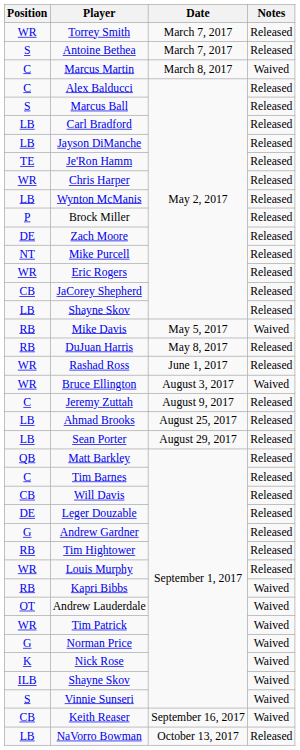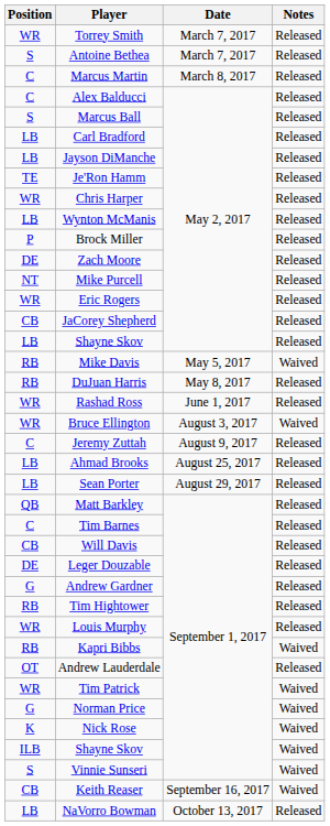Marcus Martin | Notes: Waived -> Released
Andrew Lauderdale | Notes: Waived -> Released
